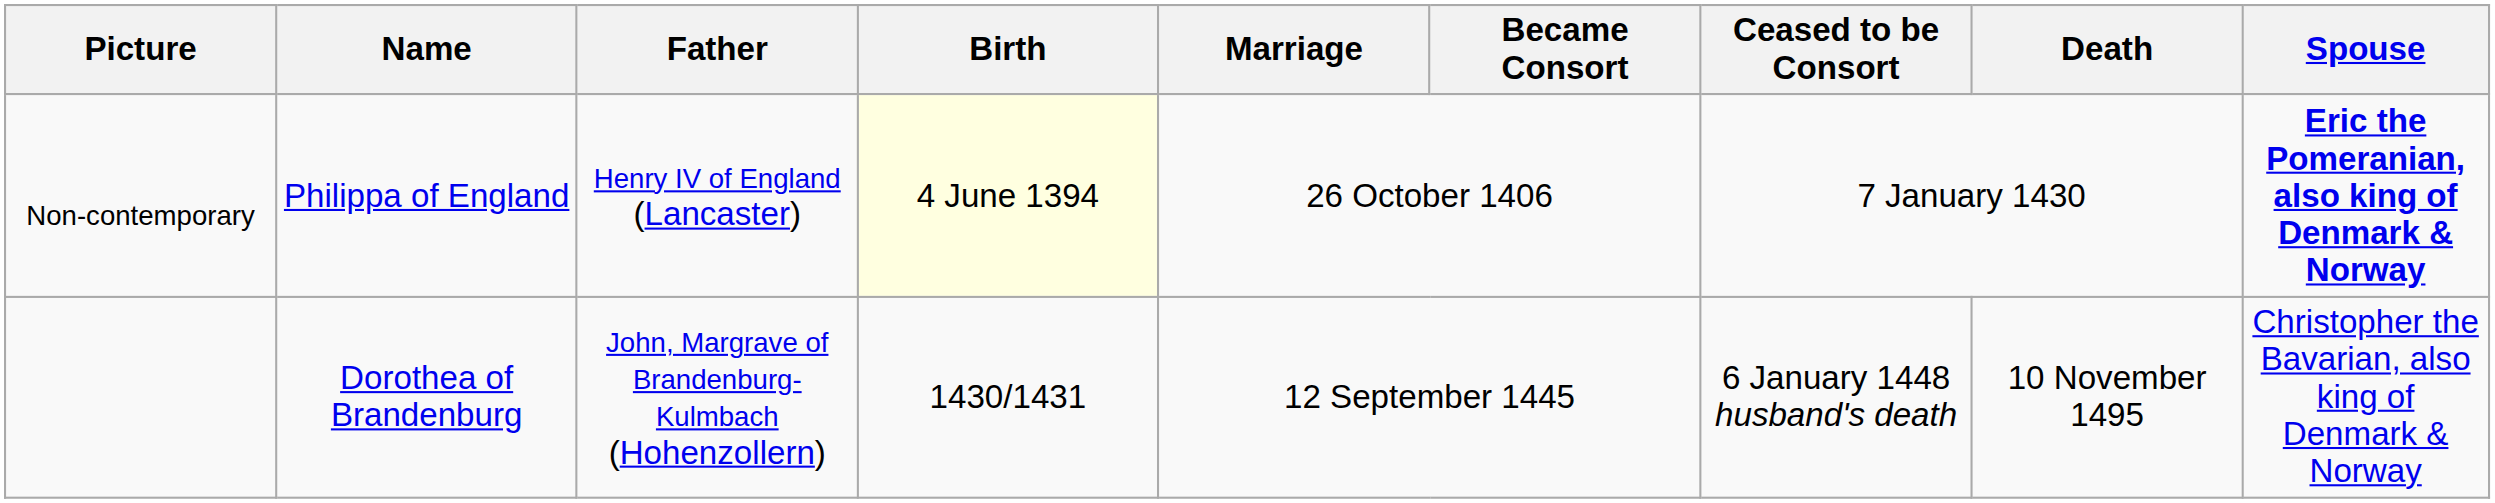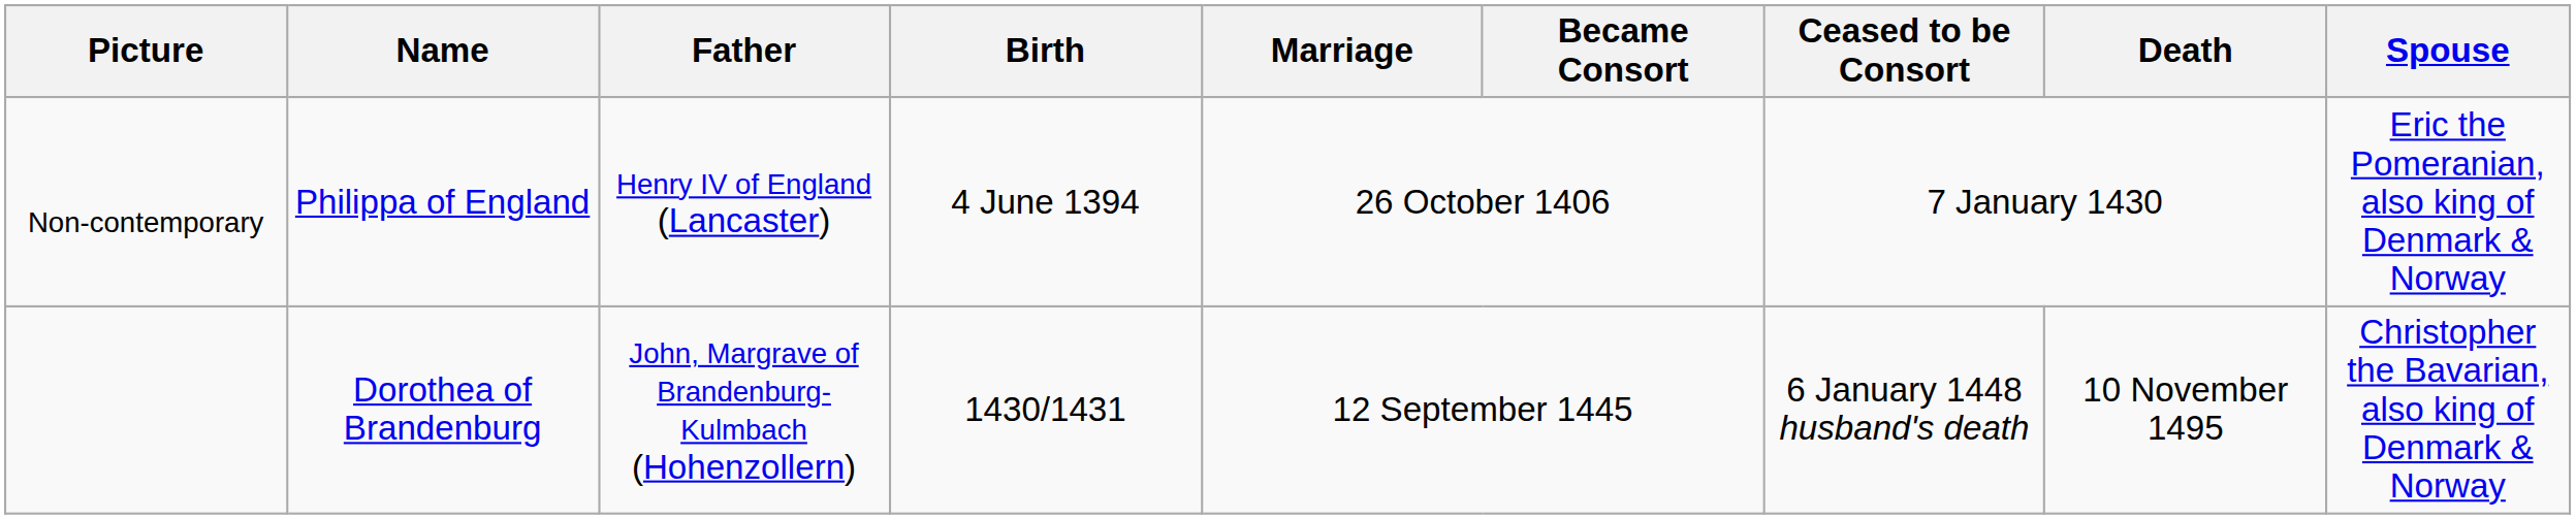Non-contemporary | Birth: lightyellow background -> no background
Non-contemporary | Spouse: bold -> normal
